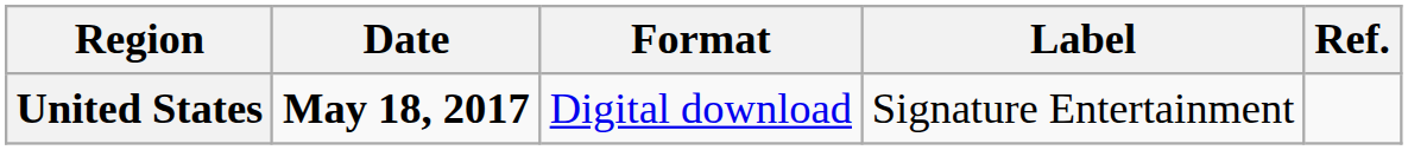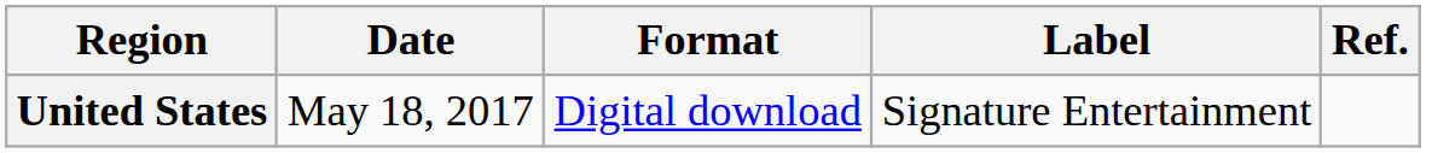United States | Date: bold -> normal
